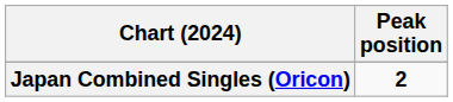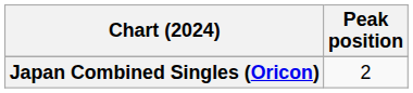row 2 | Peak position: bold -> normal
